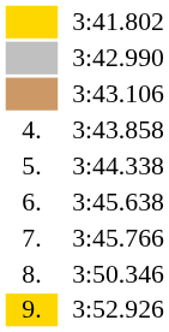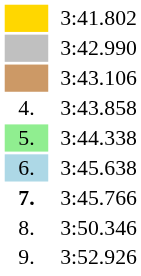3:44.338 | column 1: no background -> lightgreen background
3:45.638 | column 1: no background -> lightblue background
3:45.766 | column 1: normal -> bold
3:52.926 | column 1: gold background -> no background
